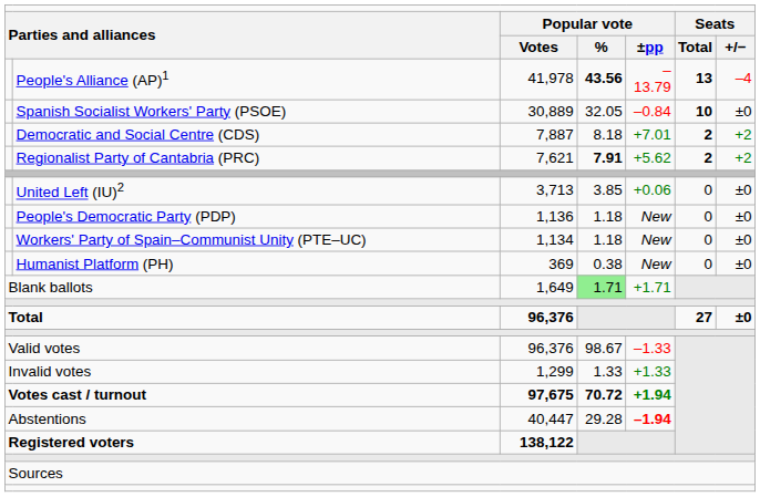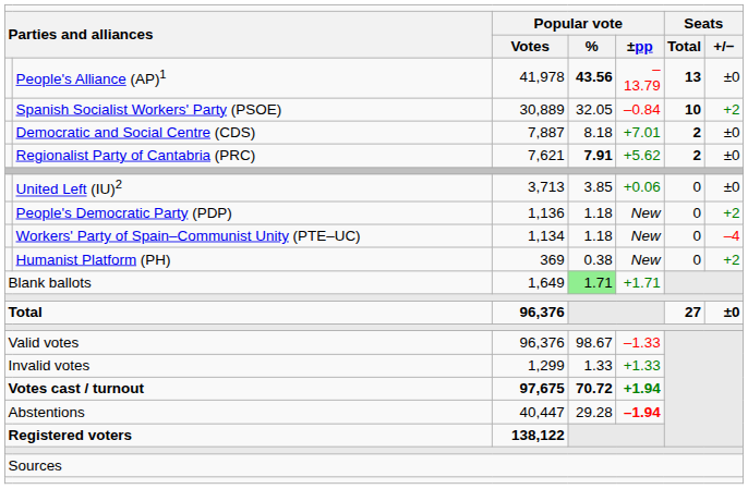People's Alliance (AP)1 | column 7: –4 -> ±0
Spanish Socialist Workers' Party (PSOE) | column 7: ±0 -> +2
Democratic and Social Centre (CDS) | column 7: +2 -> ±0
Regionalist Party of Cantabria (PRC) | column 7: +2 -> ±0
People's Democratic Party (PDP) | column 7: ±0 -> +2
Workers' Party of Spain–Communist Unity (PTE–UC) | column 7: ±0 -> –4
Humanist Platform (PH) | column 7: ±0 -> +2
